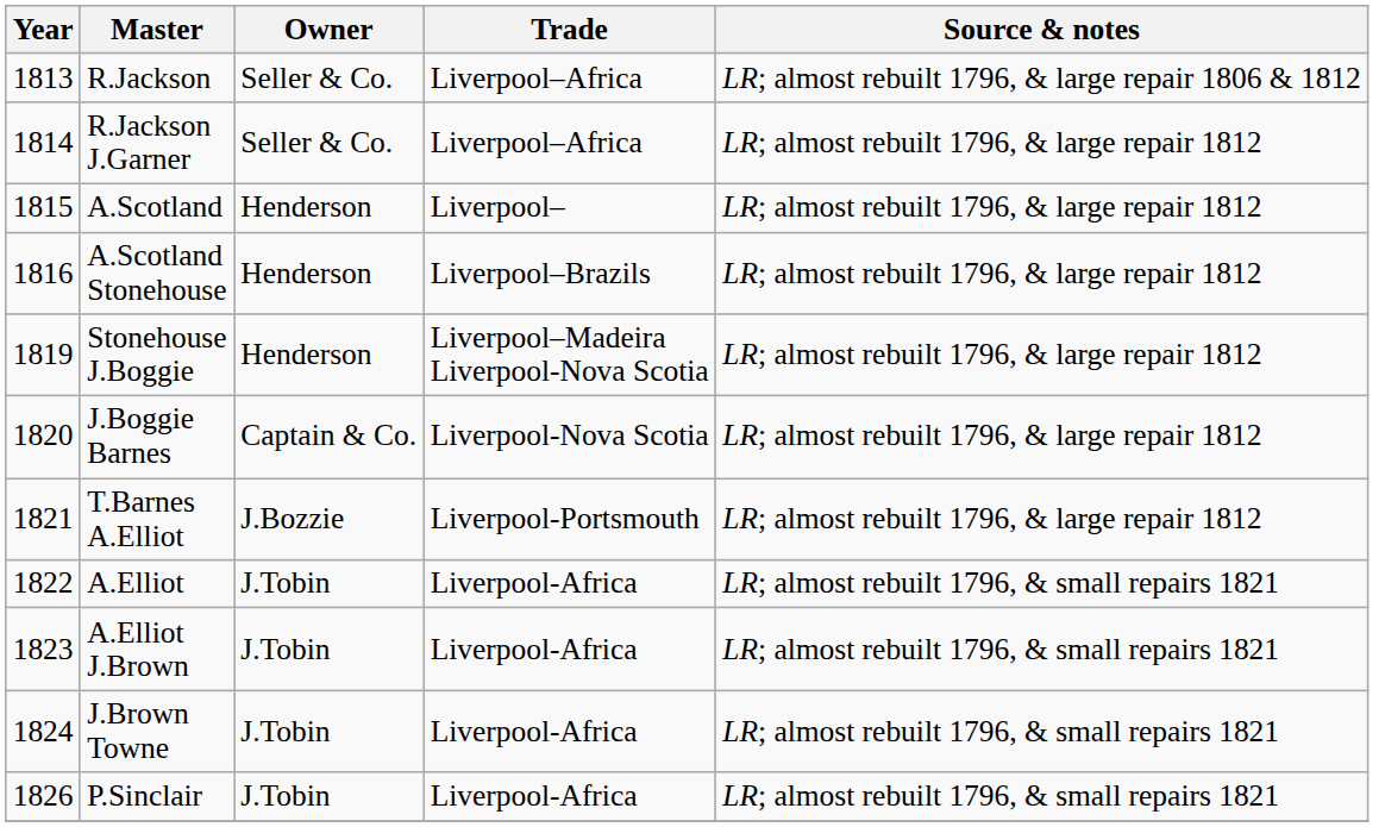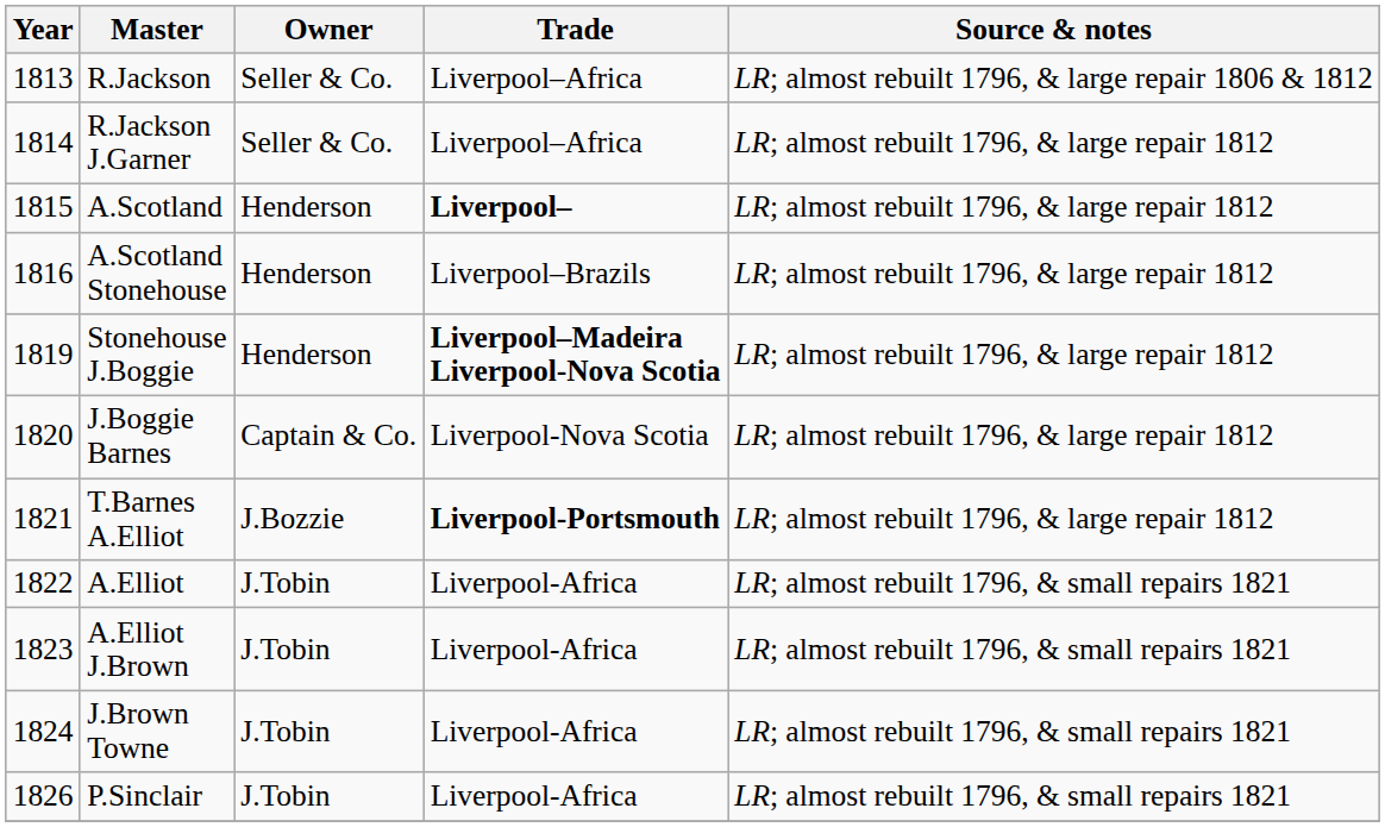A.Scotland | Trade: normal -> bold
Stonehouse J.Boggie | Trade: normal -> bold
T.Barnes A.Elliot | Trade: normal -> bold
